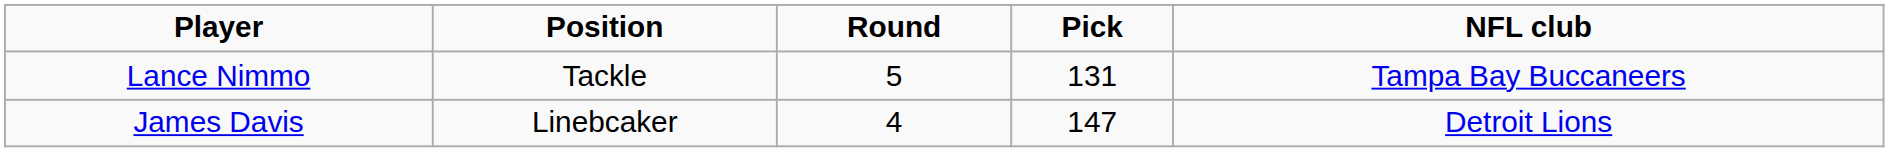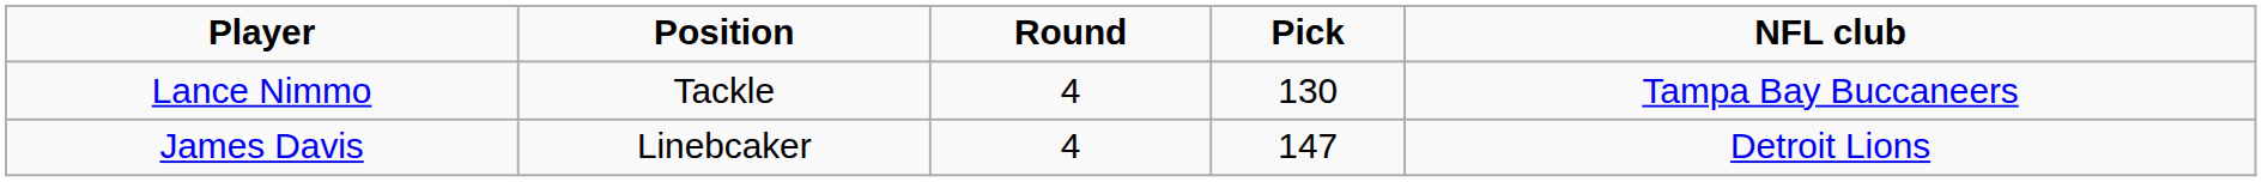Lance Nimmo | Round: 5 -> 4
Lance Nimmo | Pick: 131 -> 130
